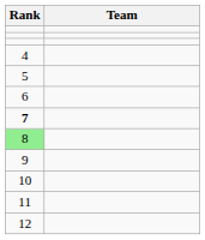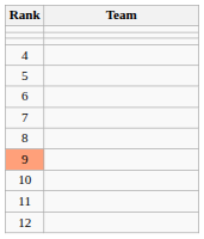row 8 | Rank: bold -> normal
row 9 | Rank: lightgreen background -> no background
row 10 | Rank: no background -> lightsalmon background
